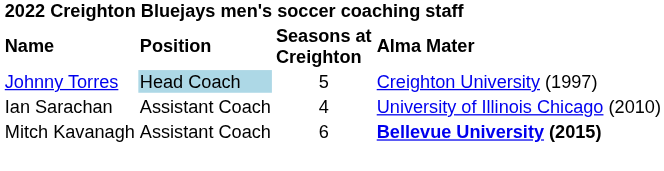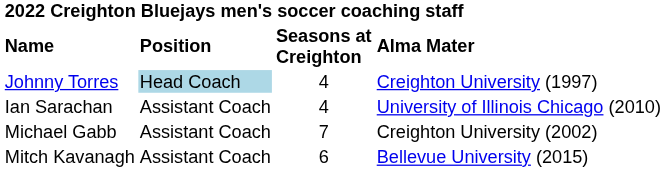Johnny Torres | Seasons at Creighton: 5 -> 4
+ row: Michael Gabb | Assistant Coach | 7 | Creighton University (2002)
Mitch Kavanagh | Alma Mater: bold -> normal
